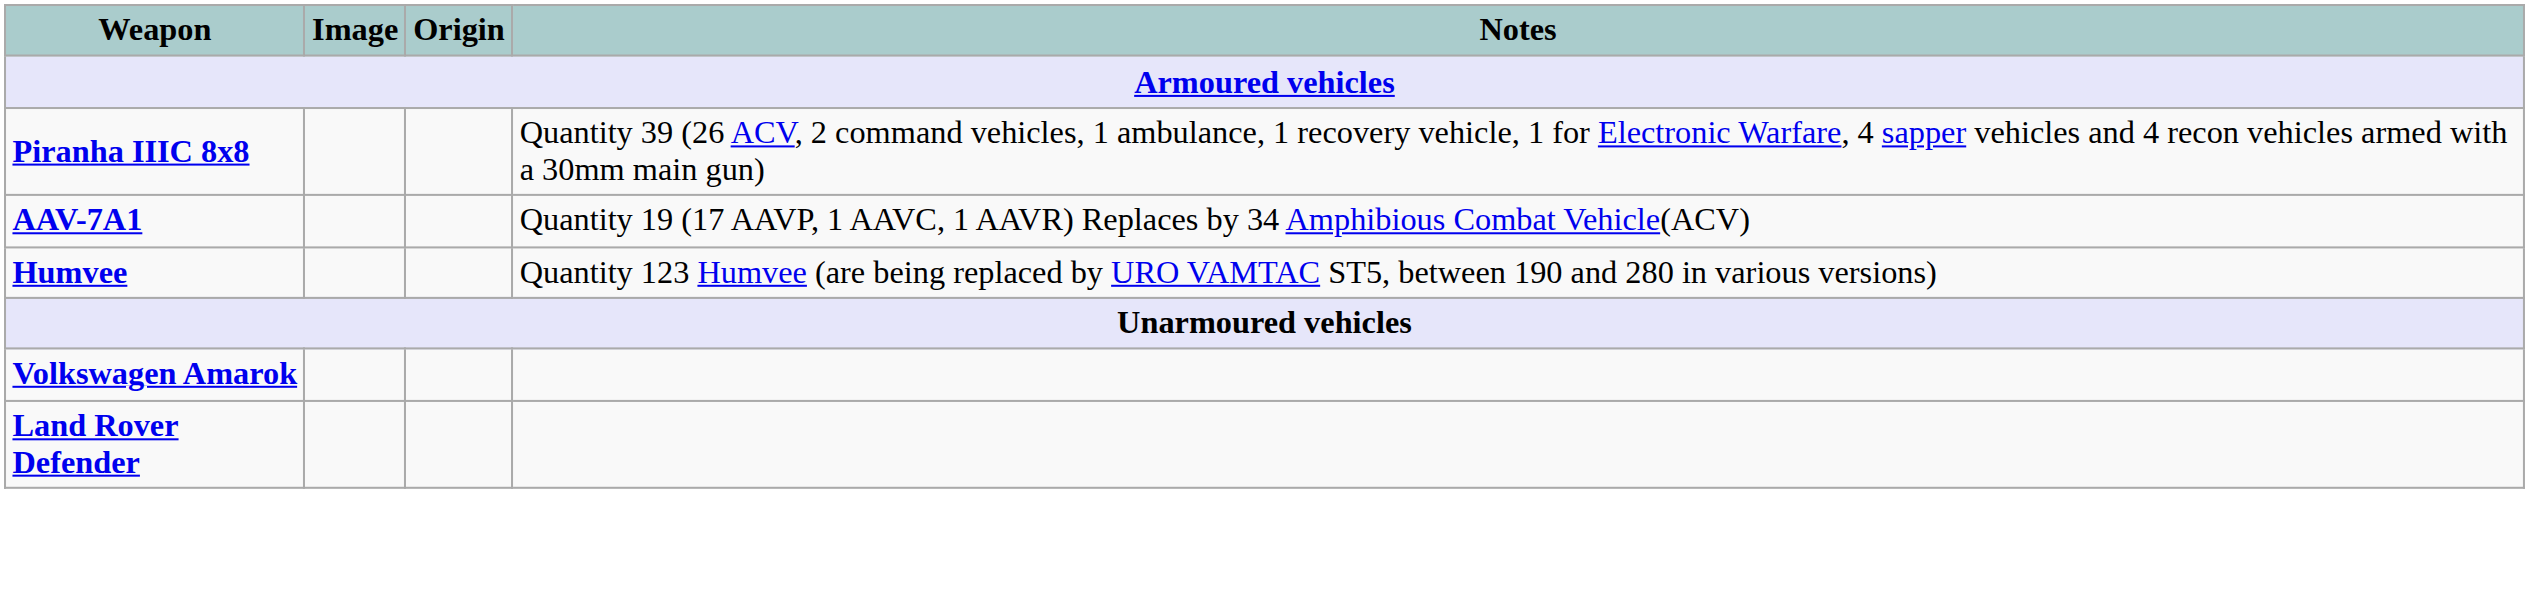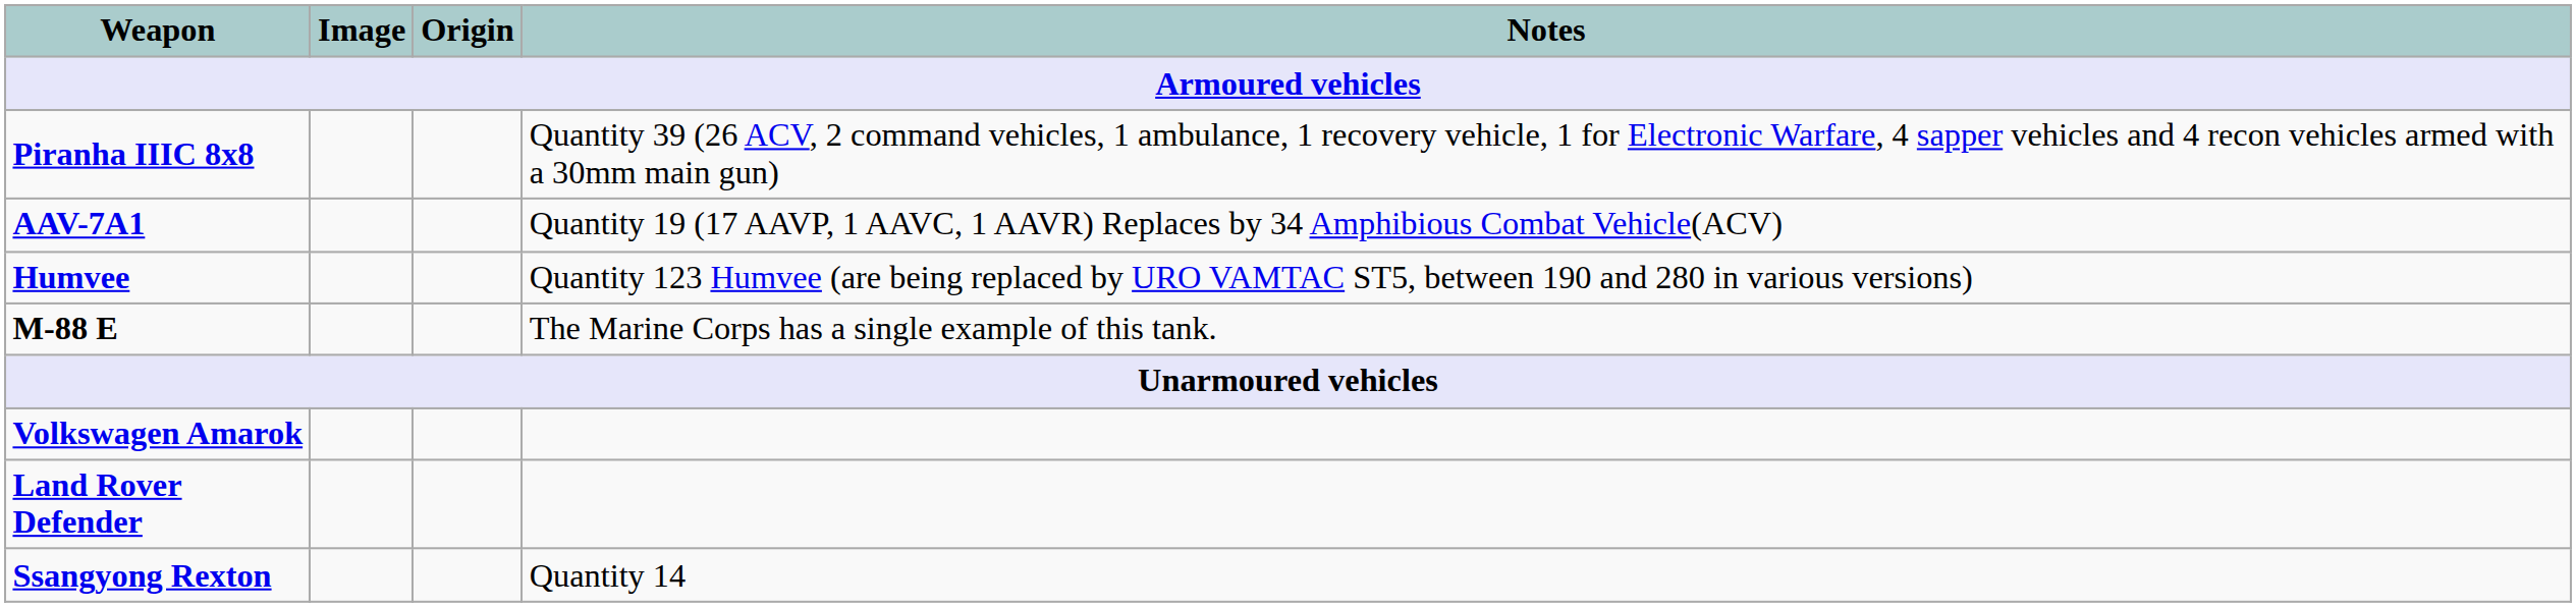+ row: M-88 E | The Marine Corps has a single example of this tank.
+ row: Ssangyong Rexton | Quantity 14
